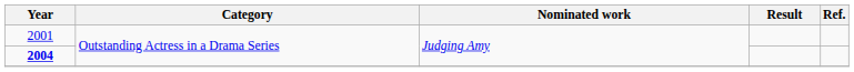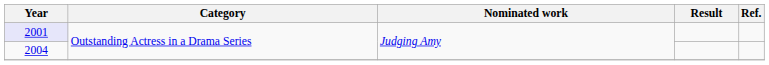2001 | Year: no background -> lavender background
2004 | Year: bold -> normal
